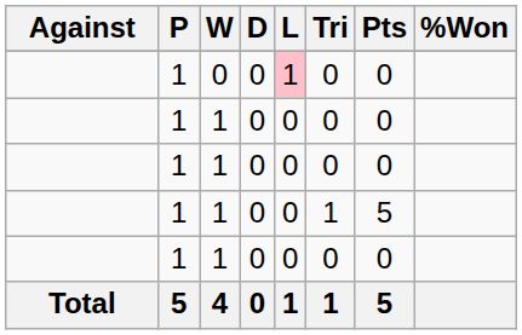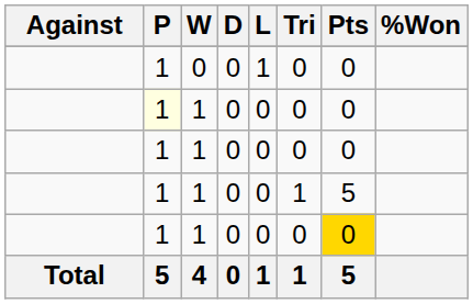row 2 | L: pink background -> no background
row 3 | P: no background -> lightyellow background
row 6 | Pts: no background -> gold background
